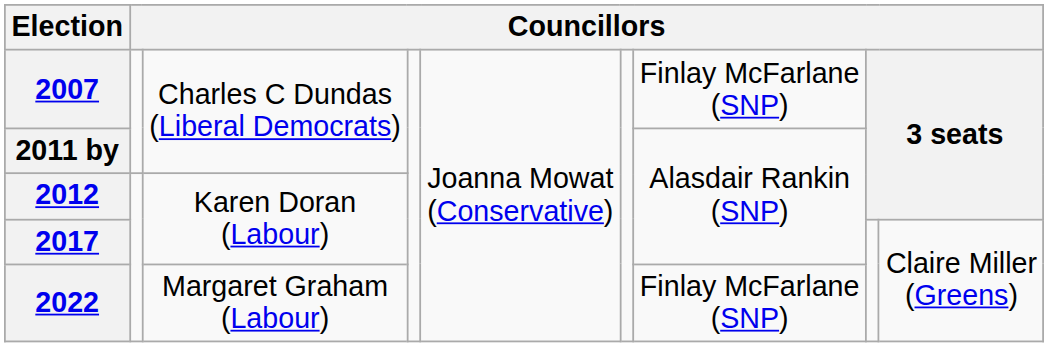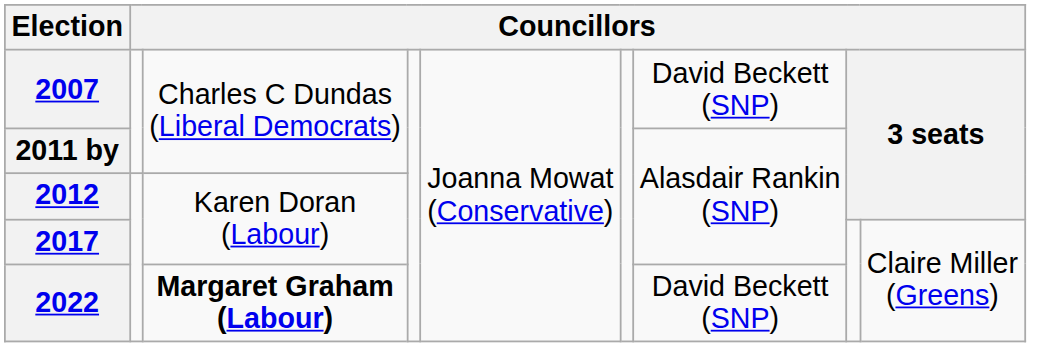2007 | column 7: Finlay McFarlane (SNP) -> David Beckett (SNP)
2022 | column 3: normal -> bold
2022 | column 7: Finlay McFarlane (SNP) -> David Beckett (SNP)
